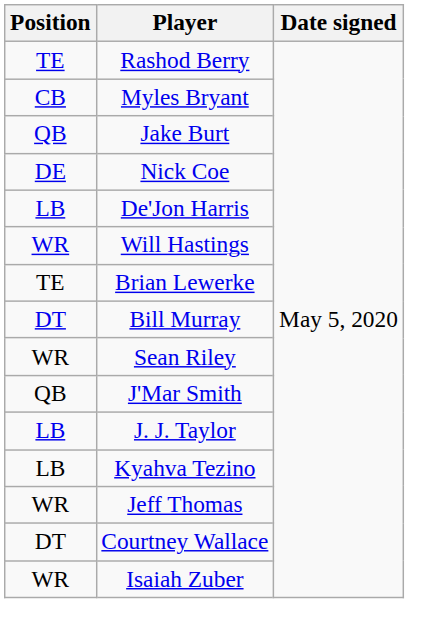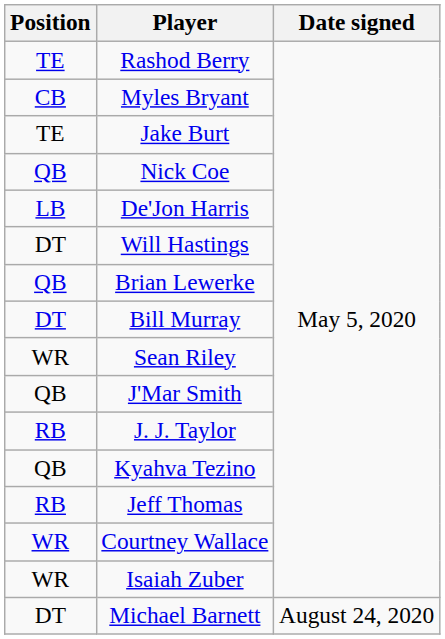Jake Burt | Position: QB -> TE
Nick Coe | Position: DE -> QB
Will Hastings | Position: WR -> DT
Brian Lewerke | Position: TE -> QB
J. J. Taylor | Position: LB -> RB
Kyahva Tezino | Position: LB -> QB
Jeff Thomas | Position: WR -> RB
Courtney Wallace | Position: DT -> WR
+ row: DT | Michael Barnett | August 24, 2020
